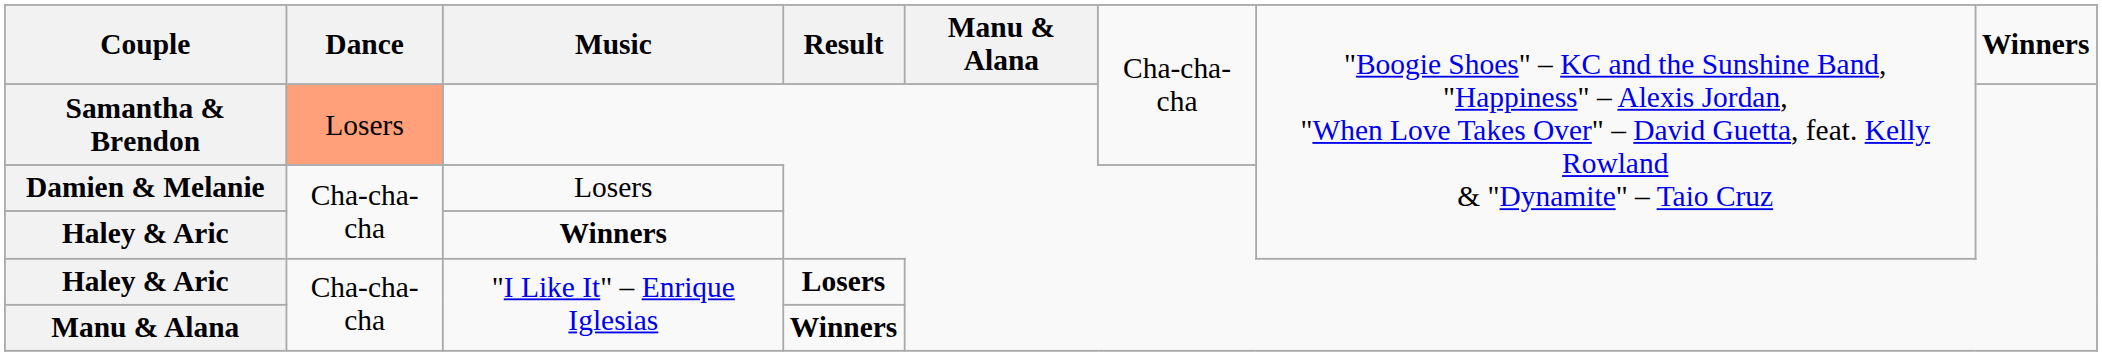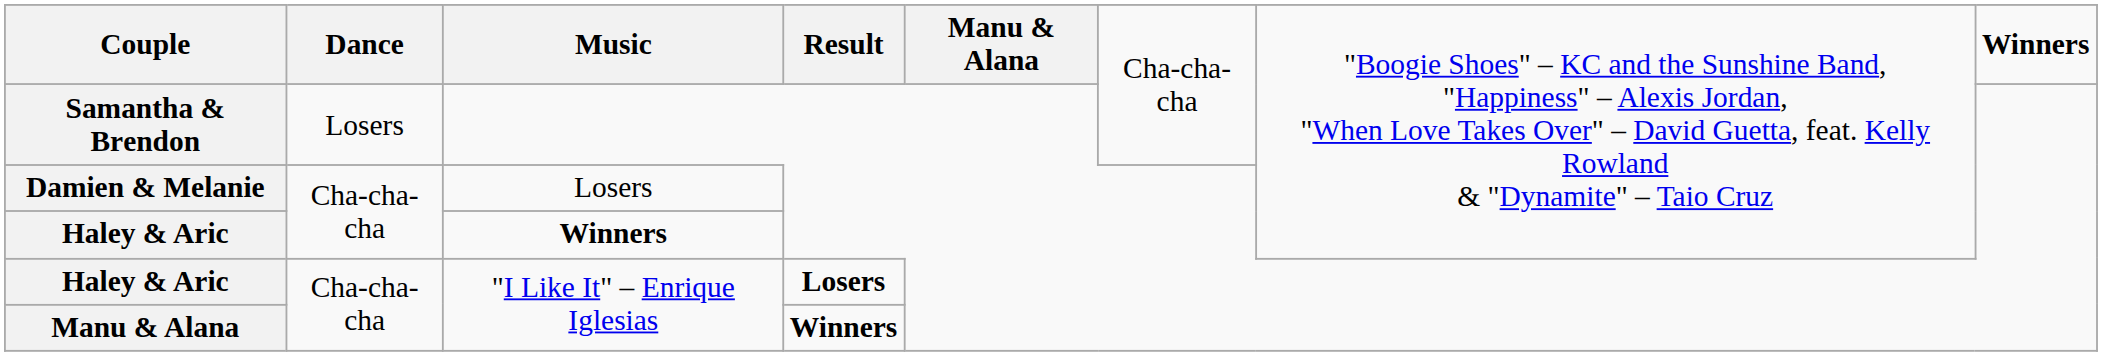Samantha & Brеndоn | column 2: lightsalmon background -> no background
